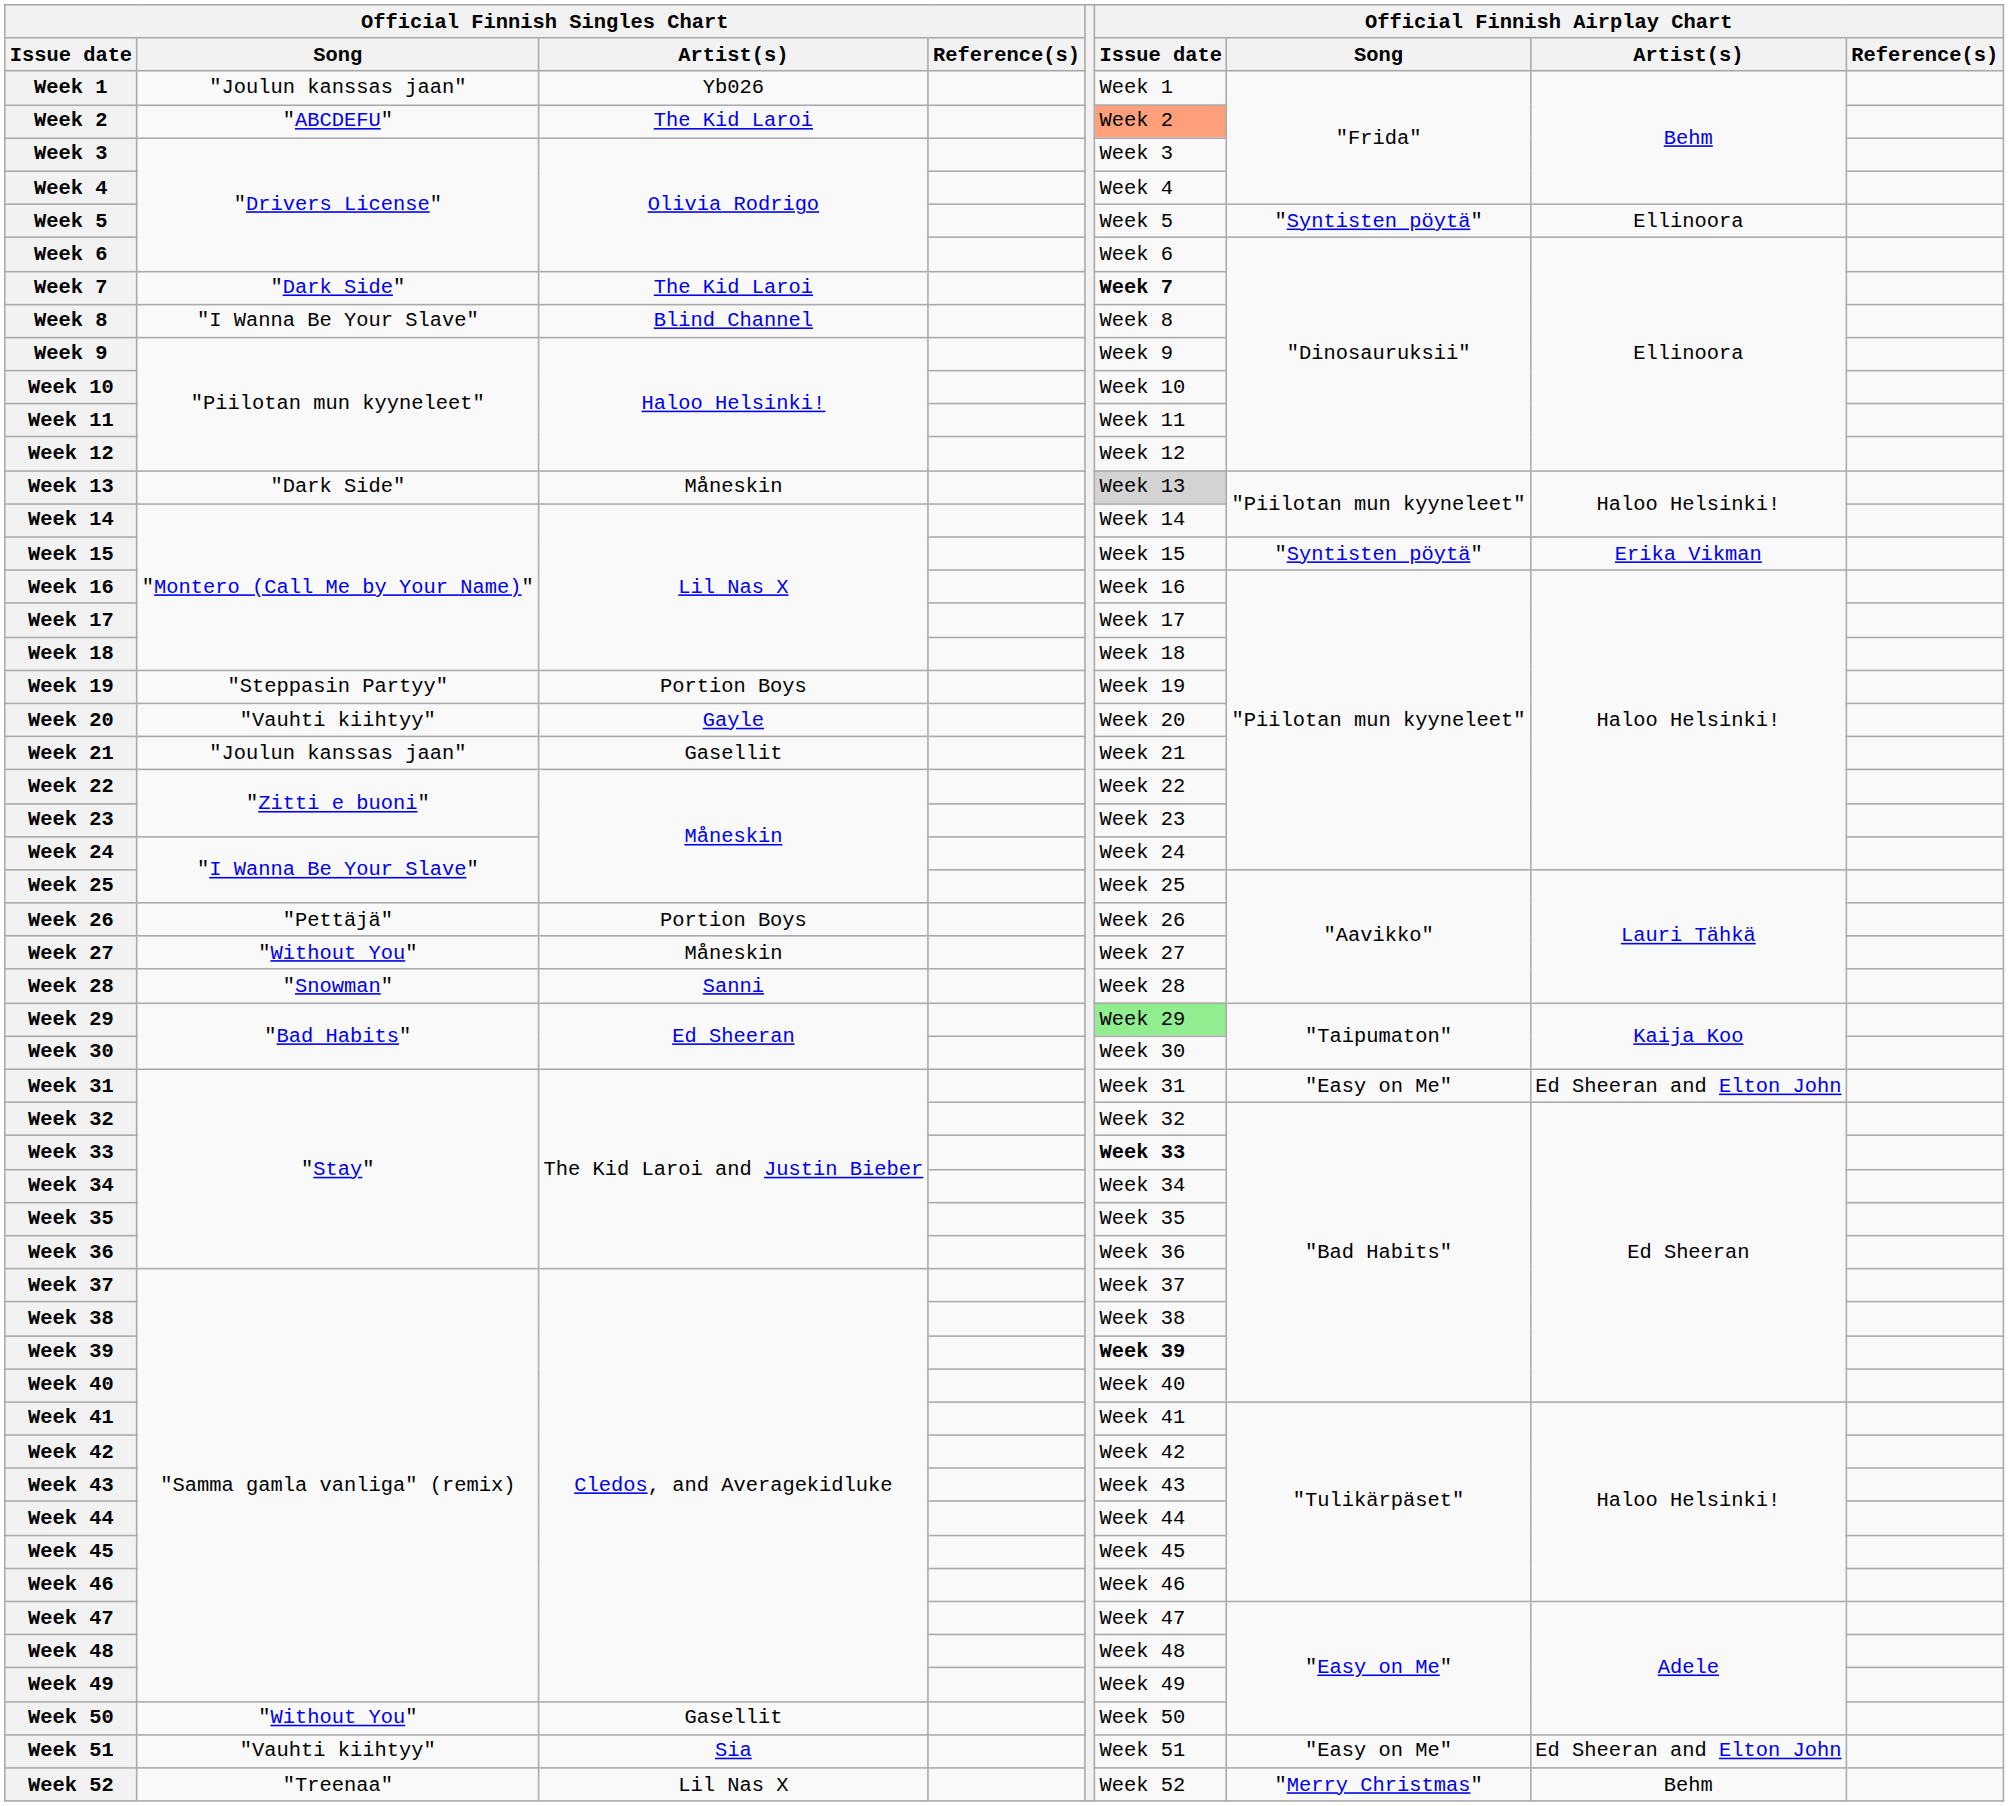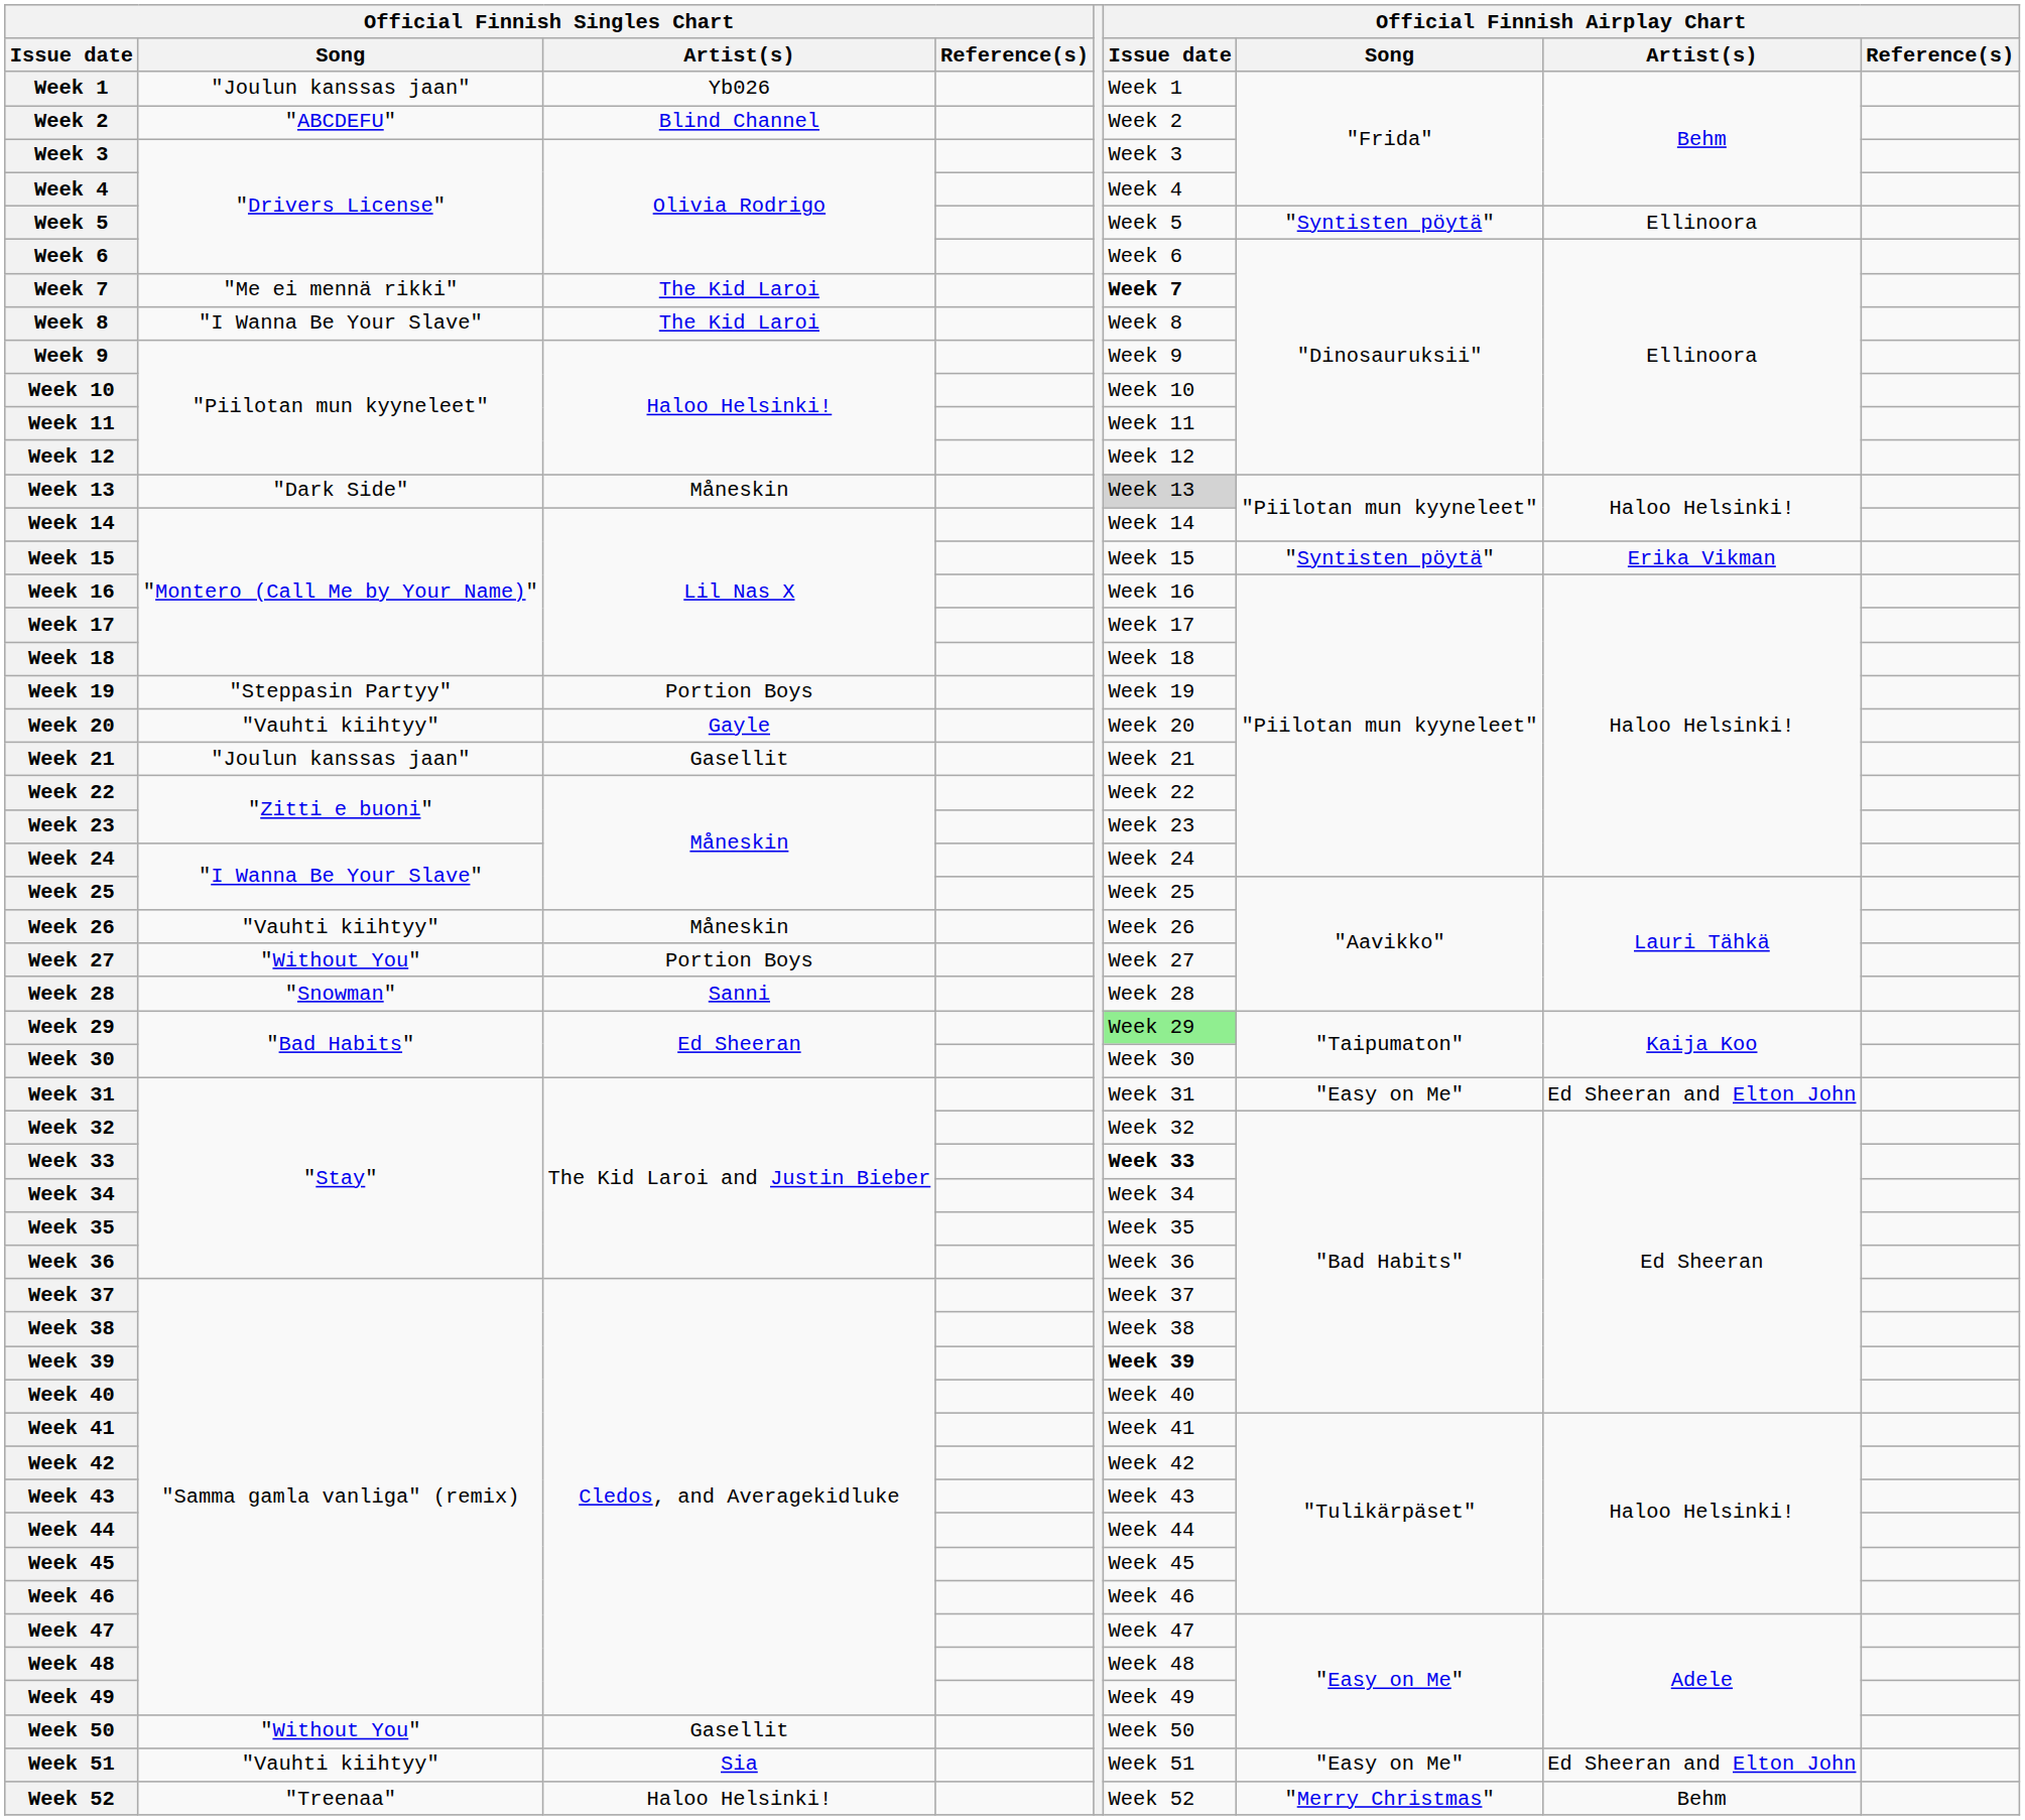row 4 | Official Finnish Singles Chart / Artist(s): The Kid Laroi -> Blind Channel
row 4 | Official Finnish Airplay Chart / Issue date: lightsalmon background -> no background
row 9 | Official Finnish Singles Chart / Song: "Dark Side" -> "Me ei mennä rikki"
row 10 | Official Finnish Singles Chart / Artist(s): Blind Channel -> The Kid Laroi
row 28 | Official Finnish Singles Chart / Song: "Pettäjä" -> "Vauhti kiihtyy"
row 28 | Official Finnish Singles Chart / Artist(s): Portion Boys -> Måneskin
row 29 | Official Finnish Singles Chart / Artist(s): Måneskin -> Portion Boys
row 54 | Official Finnish Singles Chart / Artist(s): Lil Nas X -> Haloo Helsinki!
